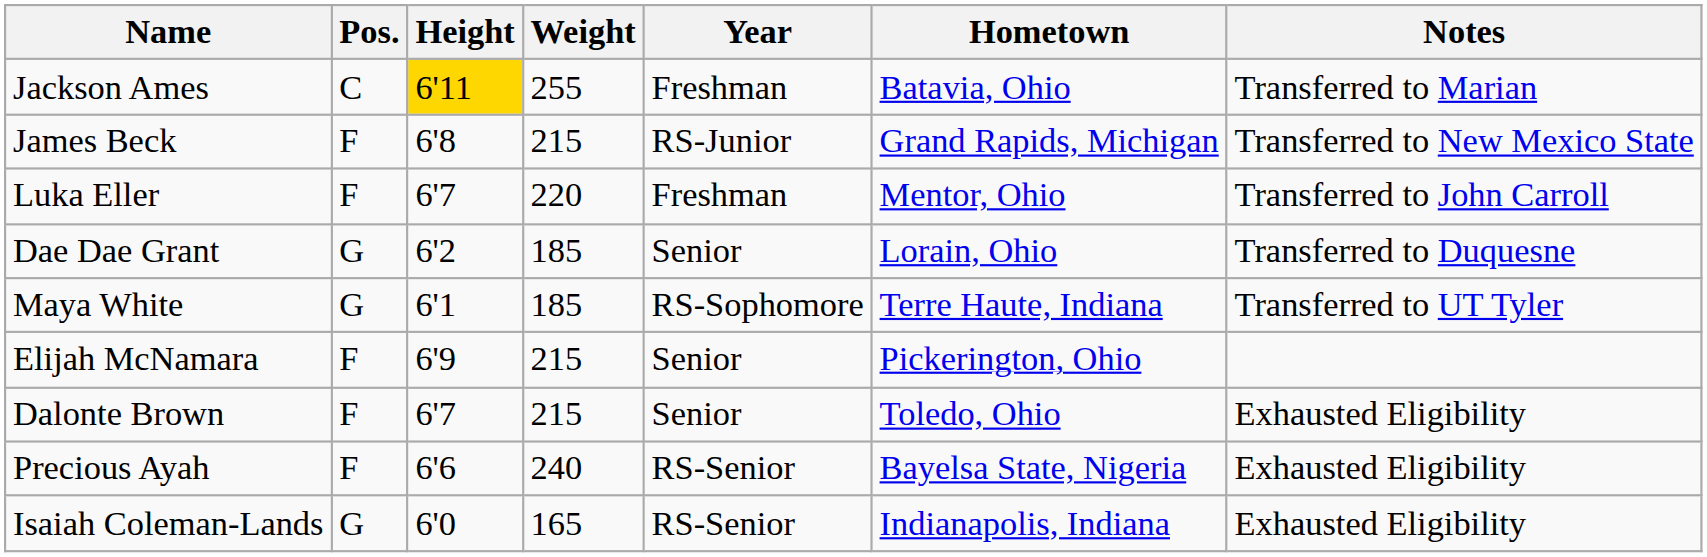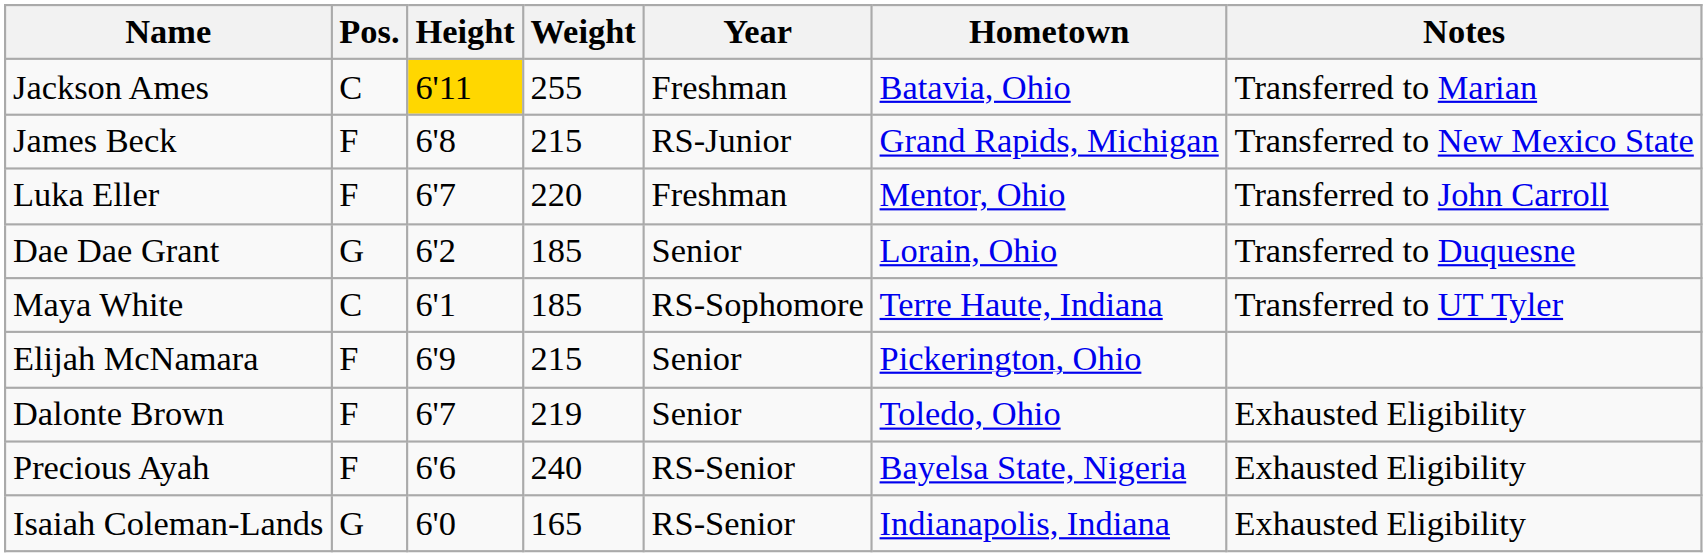Maya White | Pos.: G -> C
Dalonte Brown | Weight: 215 -> 219
